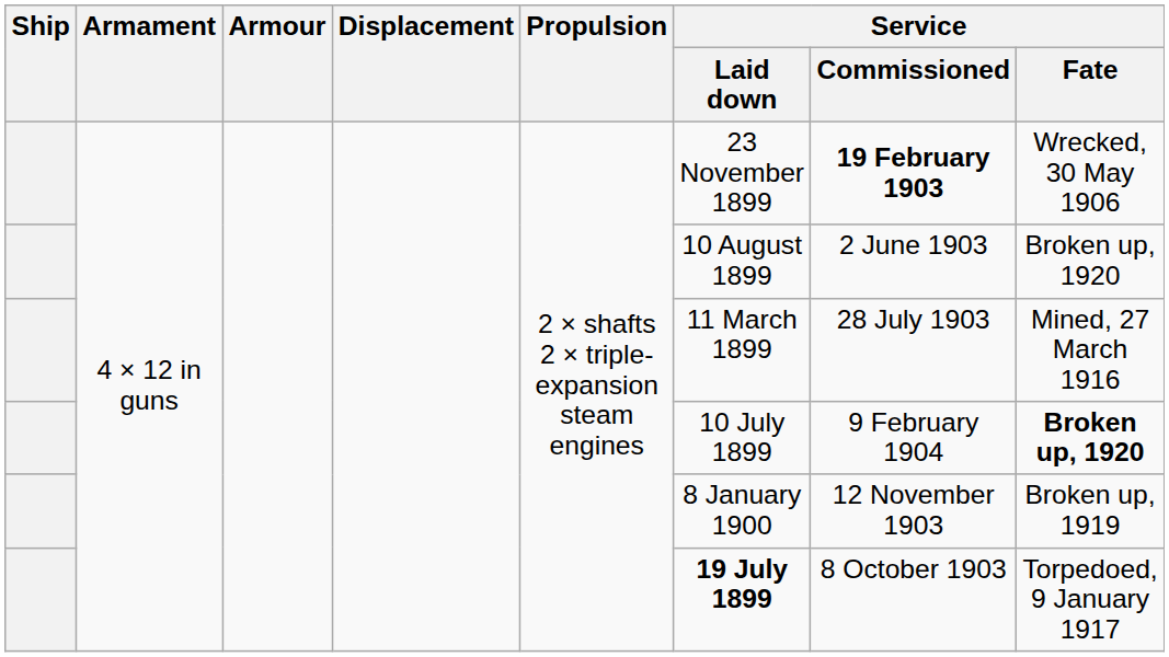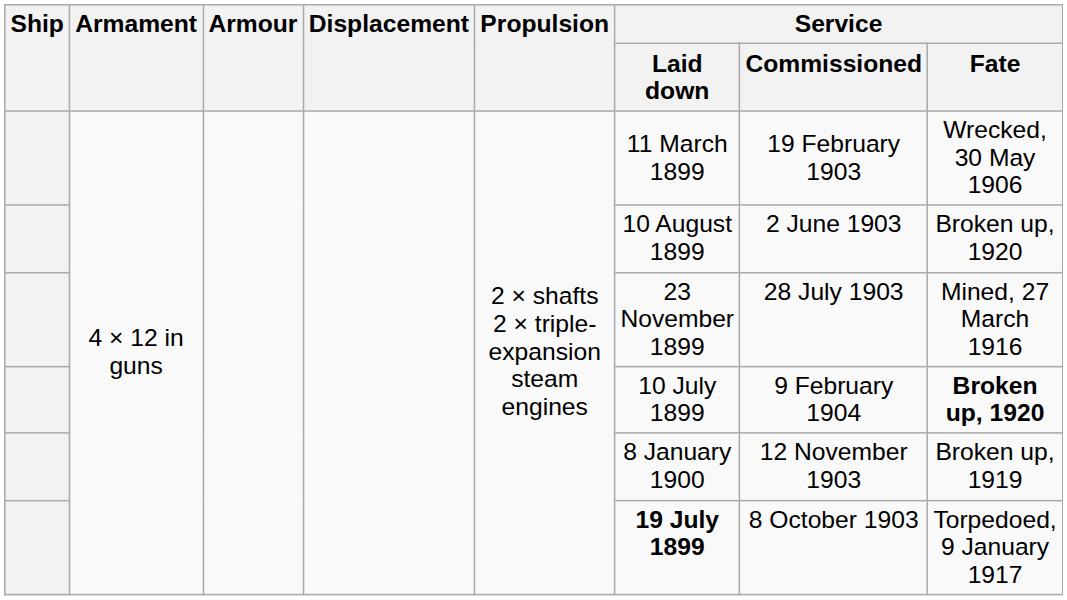row 3 | Service / Laid down: 23 November 1899 -> 11 March 1899
row 3 | Service / Commissioned: bold -> normal
row 5 | Service / Laid down: 11 March 1899 -> 23 November 1899
